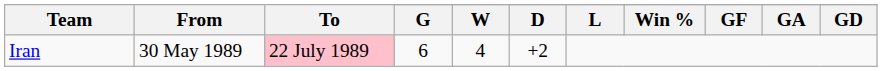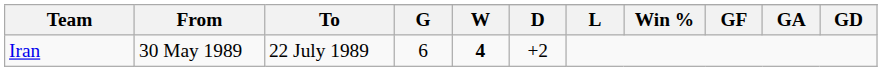Iran | To: pink background -> no background
Iran | W: normal -> bold
